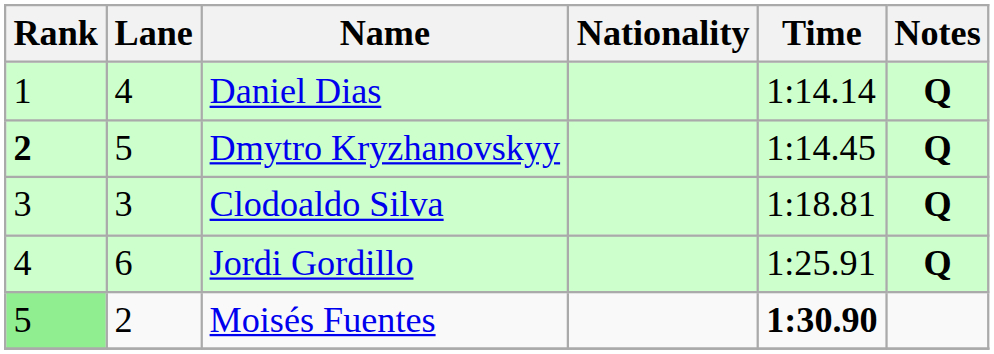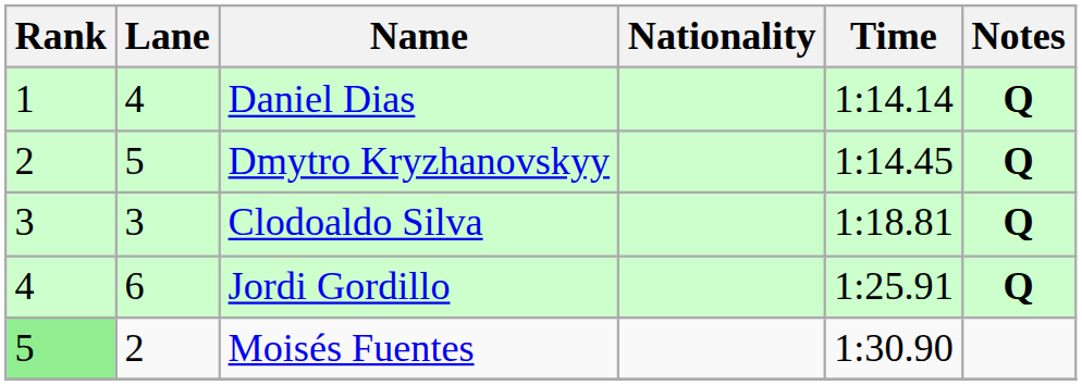Dmytro Kryzhanovskyy | Rank: bold -> normal
Moisés Fuentes | Time: bold -> normal
